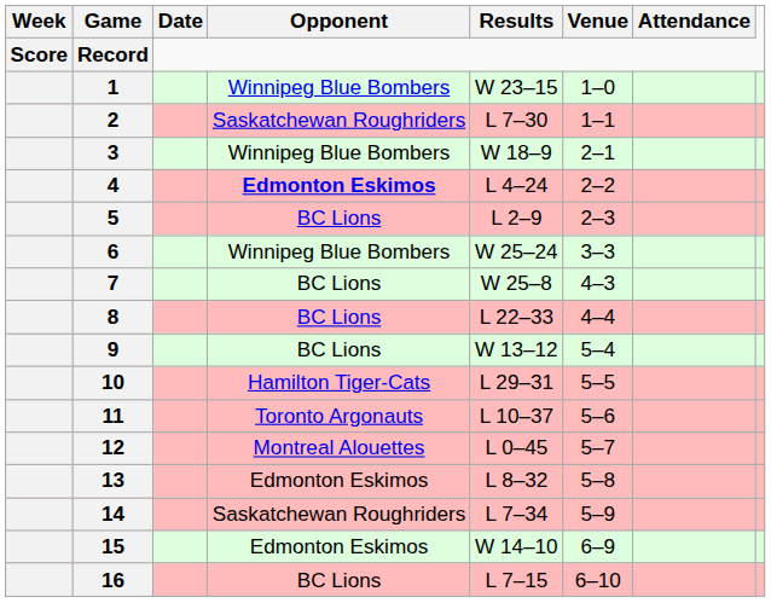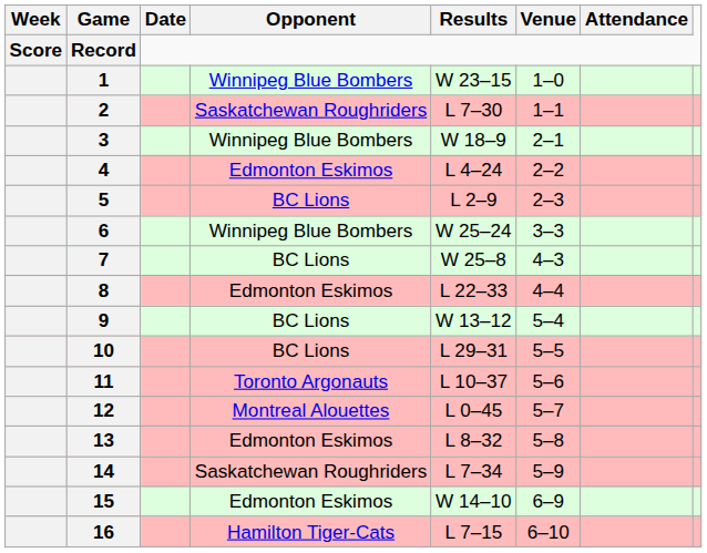4 | Opponent: bold -> normal
8 | Opponent: BC Lions -> Edmonton Eskimos
10 | Opponent: Hamilton Tiger-Cats -> BC Lions
16 | Opponent: BC Lions -> Hamilton Tiger-Cats
